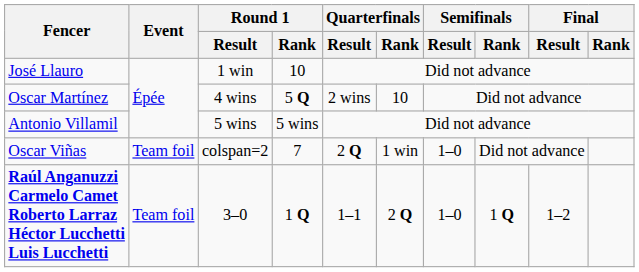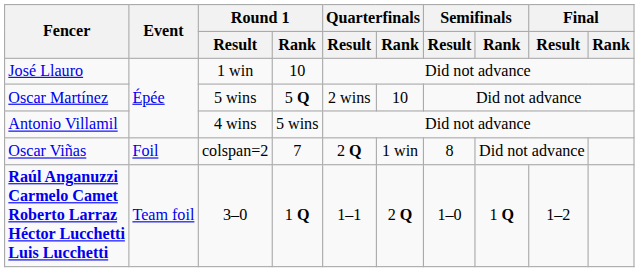Oscar Martínez | Round 1 / Result: 4 wins -> 5 wins
Antonio Villamil | Round 1 / Result: 5 wins -> 4 wins
Oscar Viñas | Event: Team foil -> Foil
Oscar Viñas | Semifinals / Result: 1–0 -> 8
